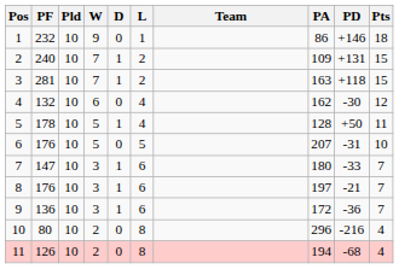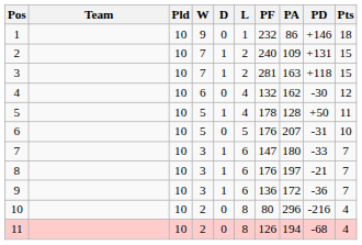columns swapped: Team <-> PF
